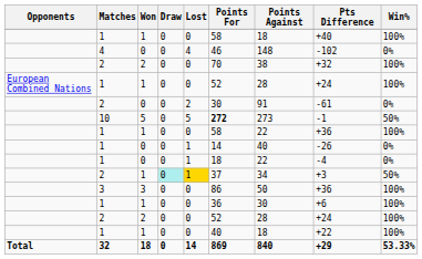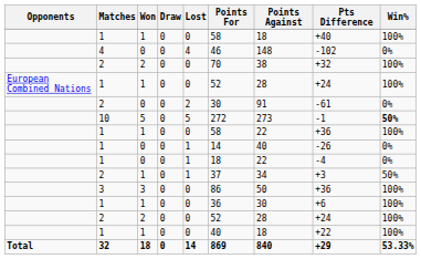10 | Points For: bold -> normal
10 | Win%: normal -> bold
2 / 1 | Draw: paleturquoise background -> no background
2 / 1 | Lost: gold background -> no background
